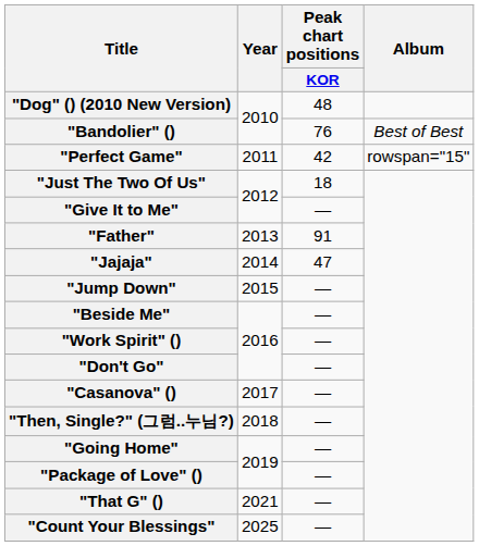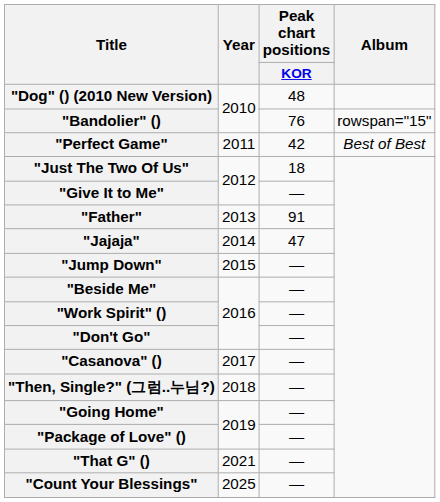"Bandolier" () | Album: Best of Best -> rowspan="15"
"Perfect Game" | Album: rowspan="15" -> Best of Best
